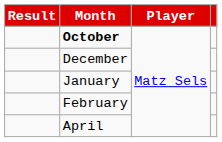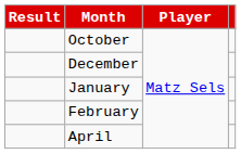October | Month: bold -> normal
